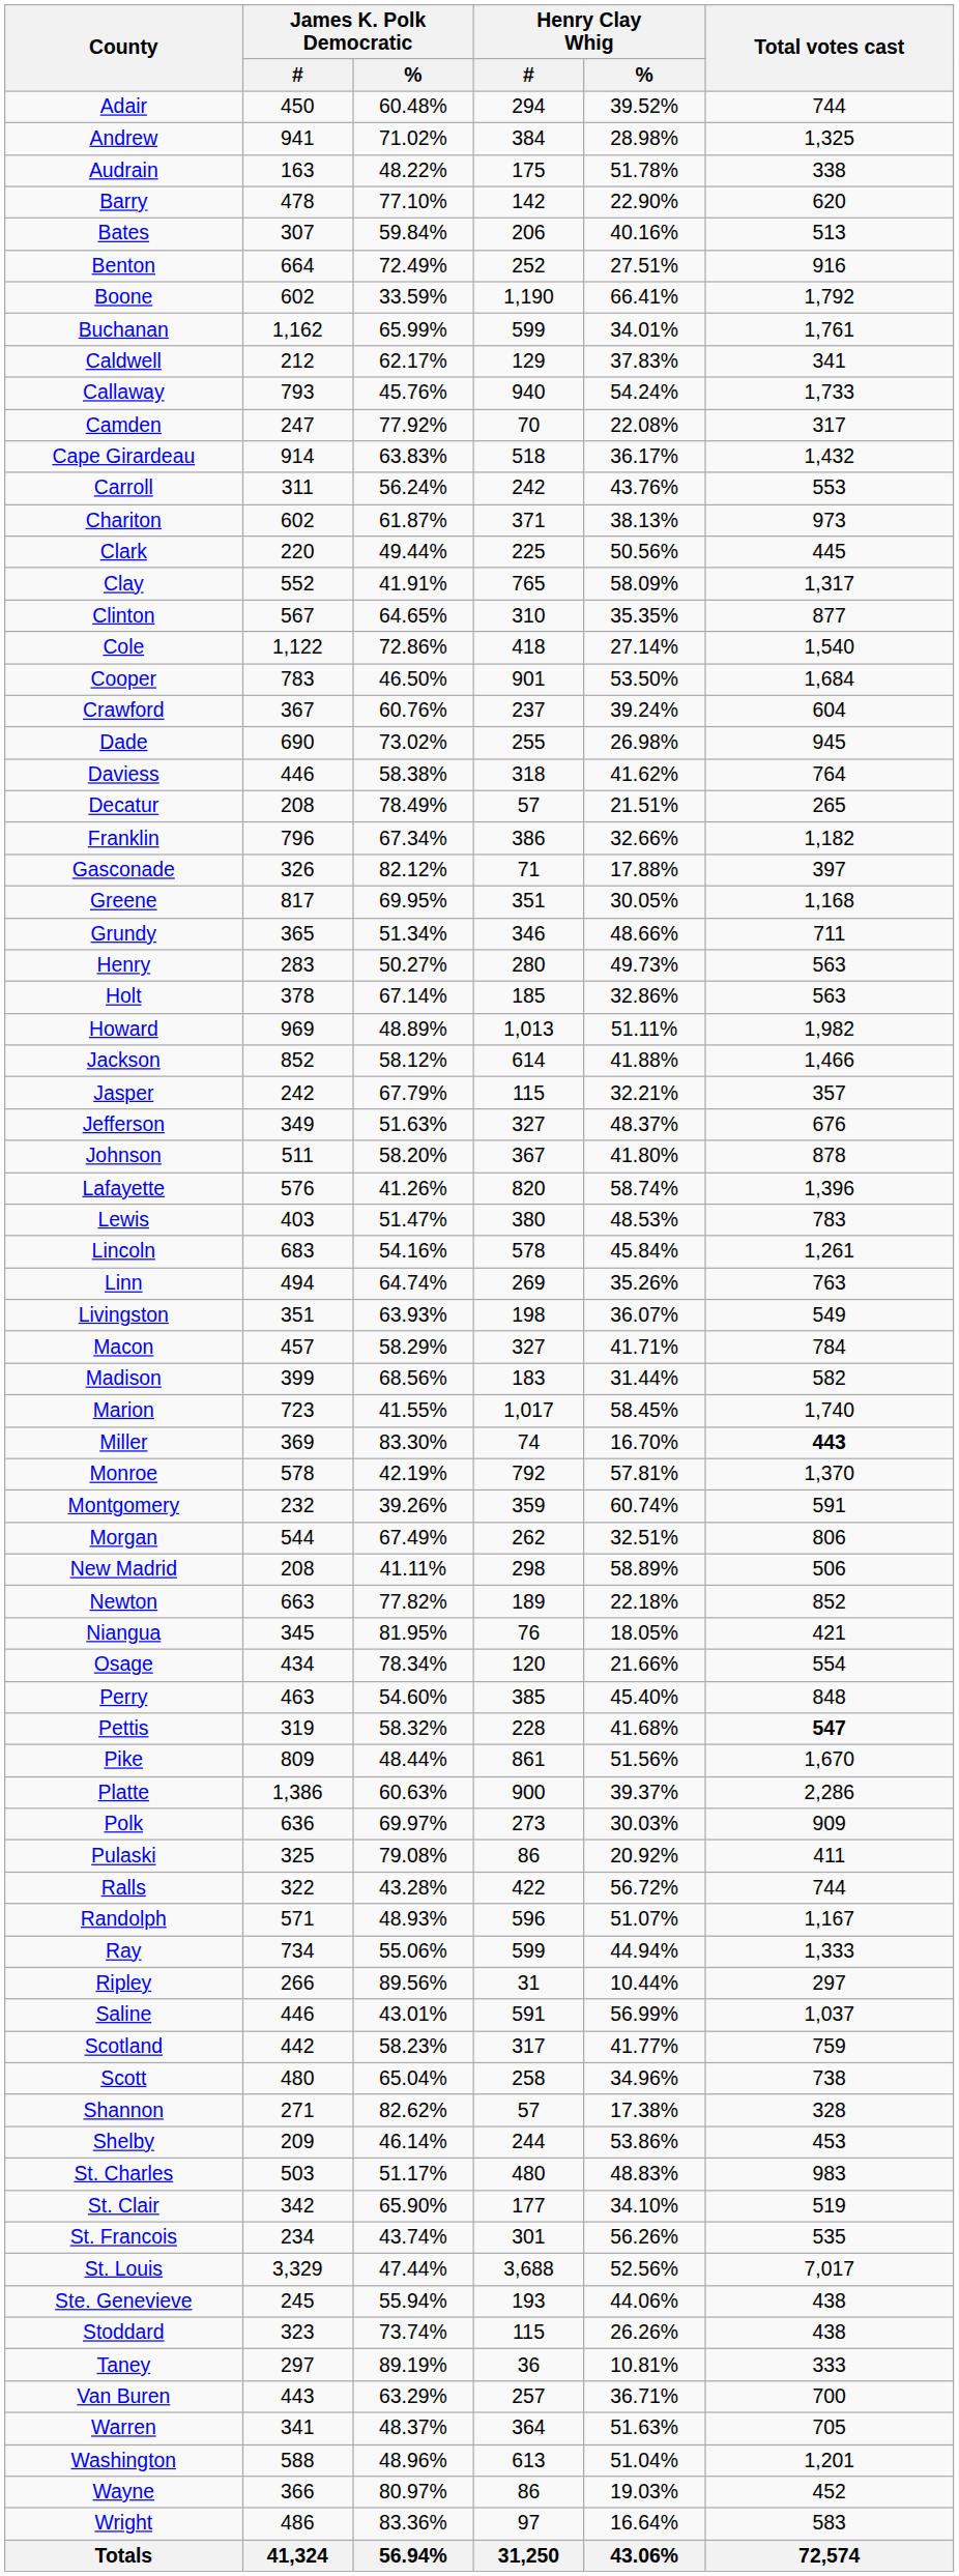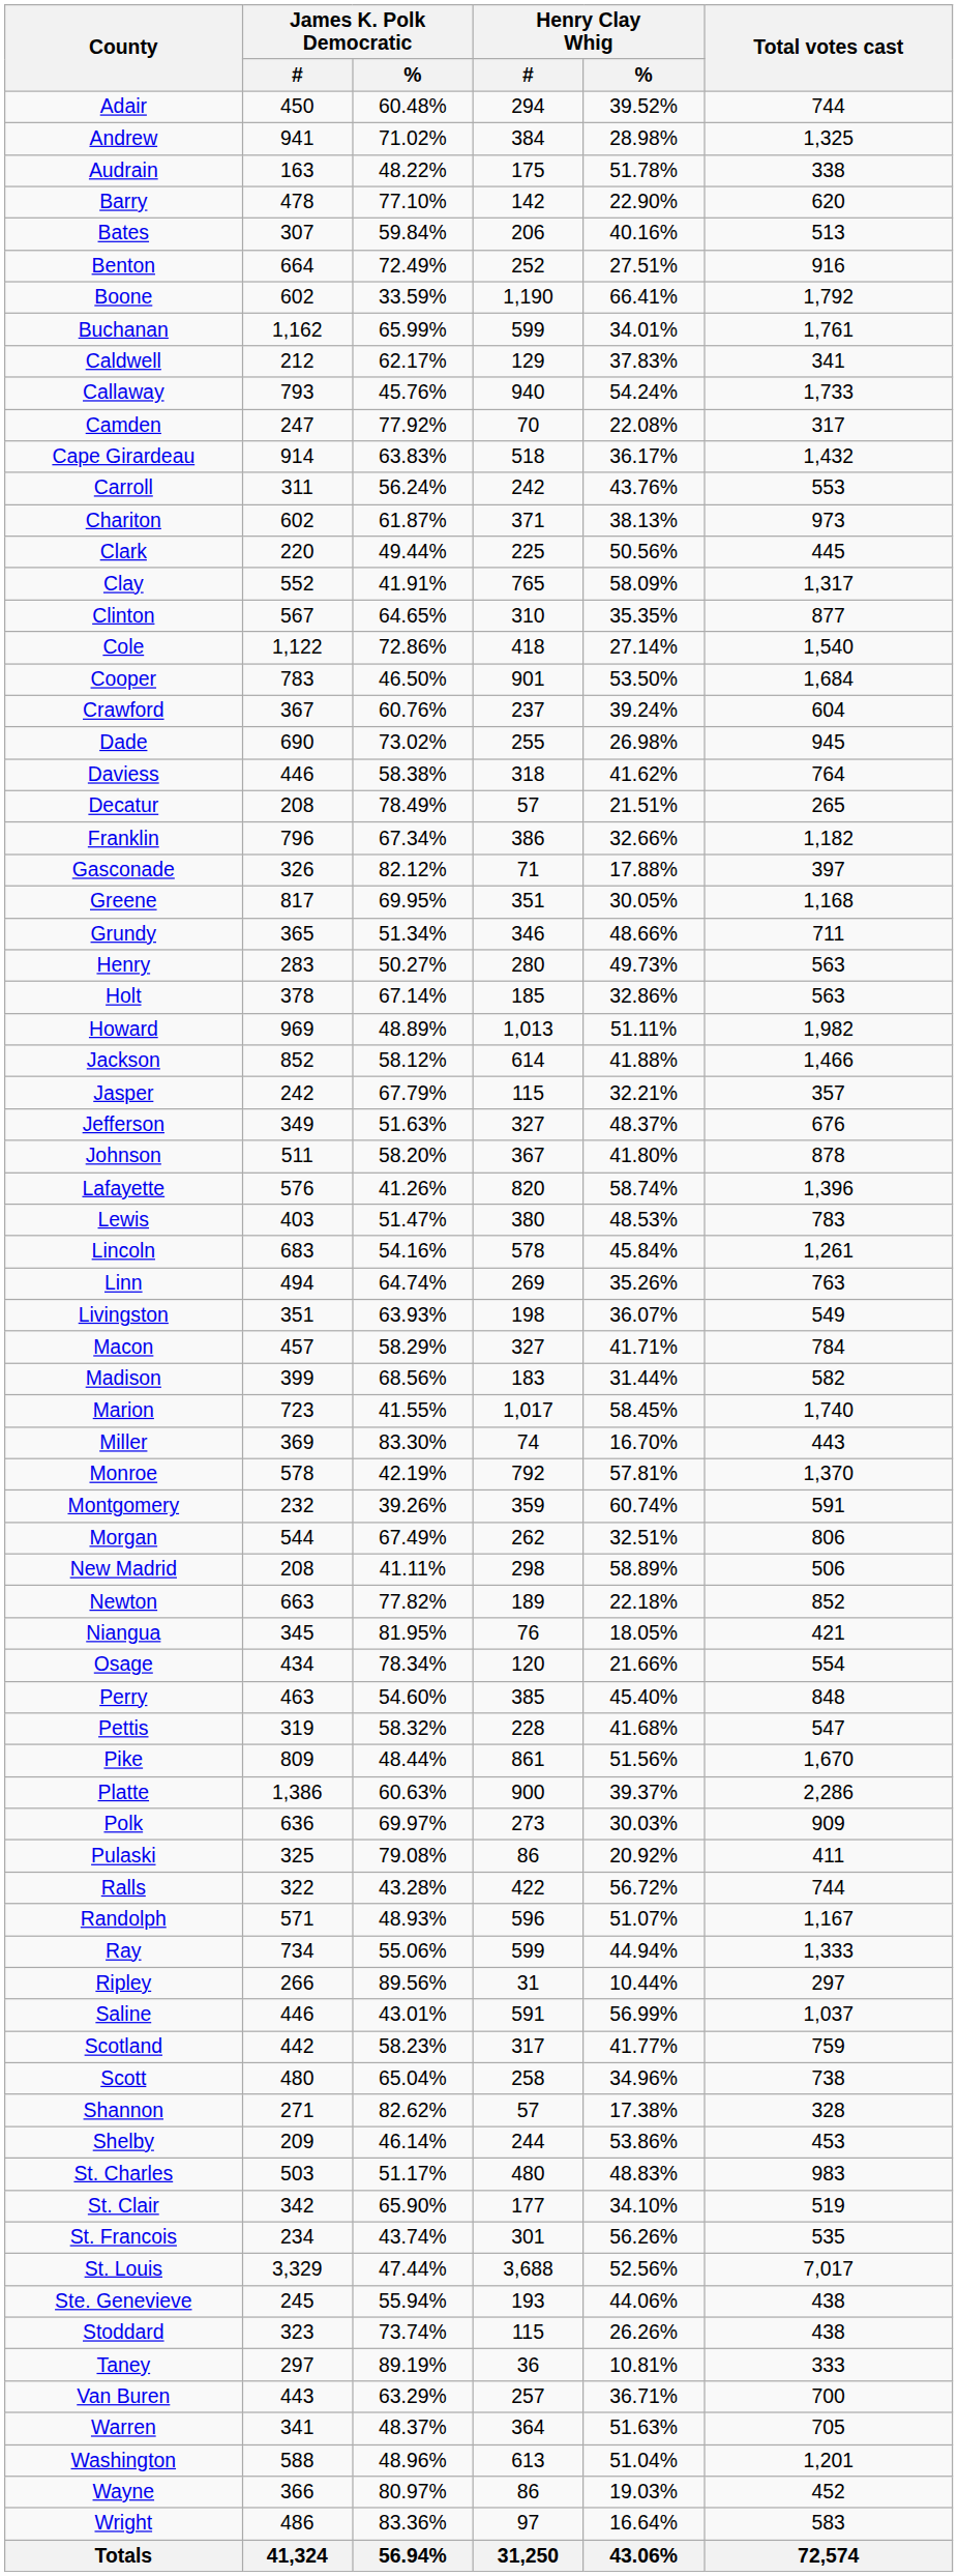Miller | Total votes cast: bold -> normal
Pettis | Total votes cast: bold -> normal
